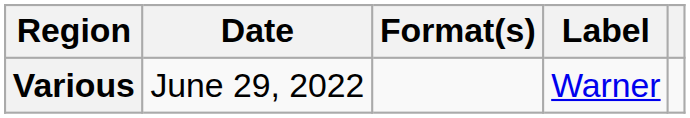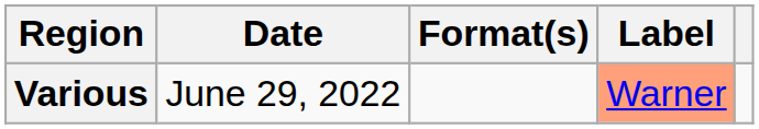Various | Label: no background -> lightsalmon background
